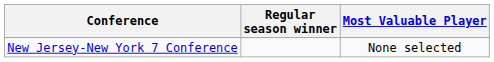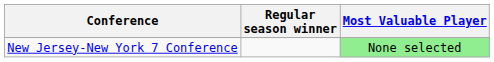New Jersey-New York 7 Conference | Most Valuable Player: no background -> lightgreen background
